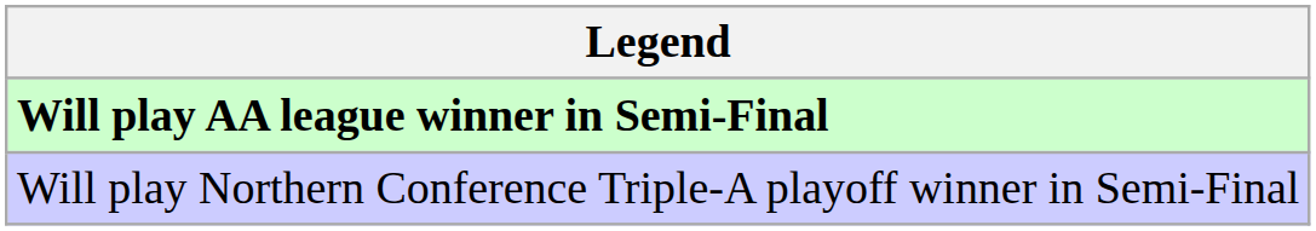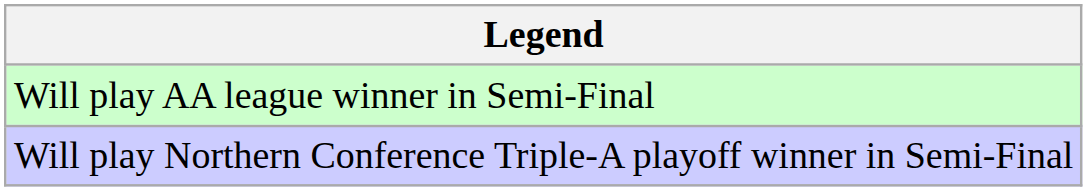row 2 | column 1: bold -> normal
